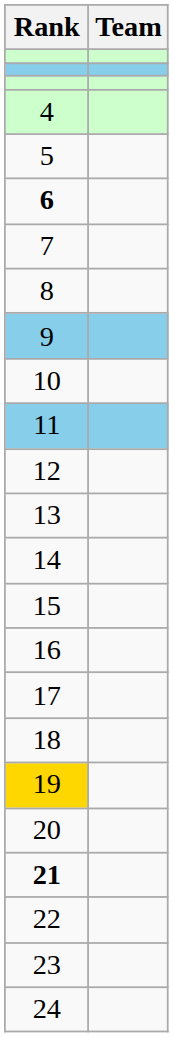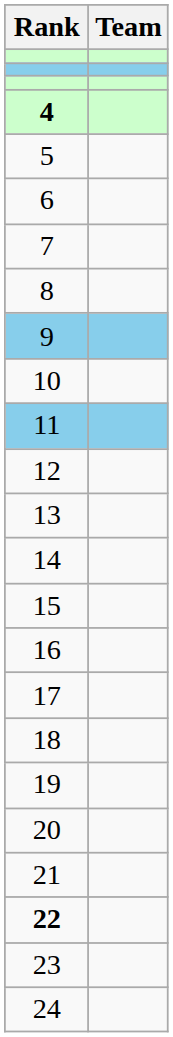row 5 | Rank: normal -> bold
row 7 | Rank: bold -> normal
row 20 | Rank: gold background -> no background
row 22 | Rank: bold -> normal
row 23 | Rank: normal -> bold
